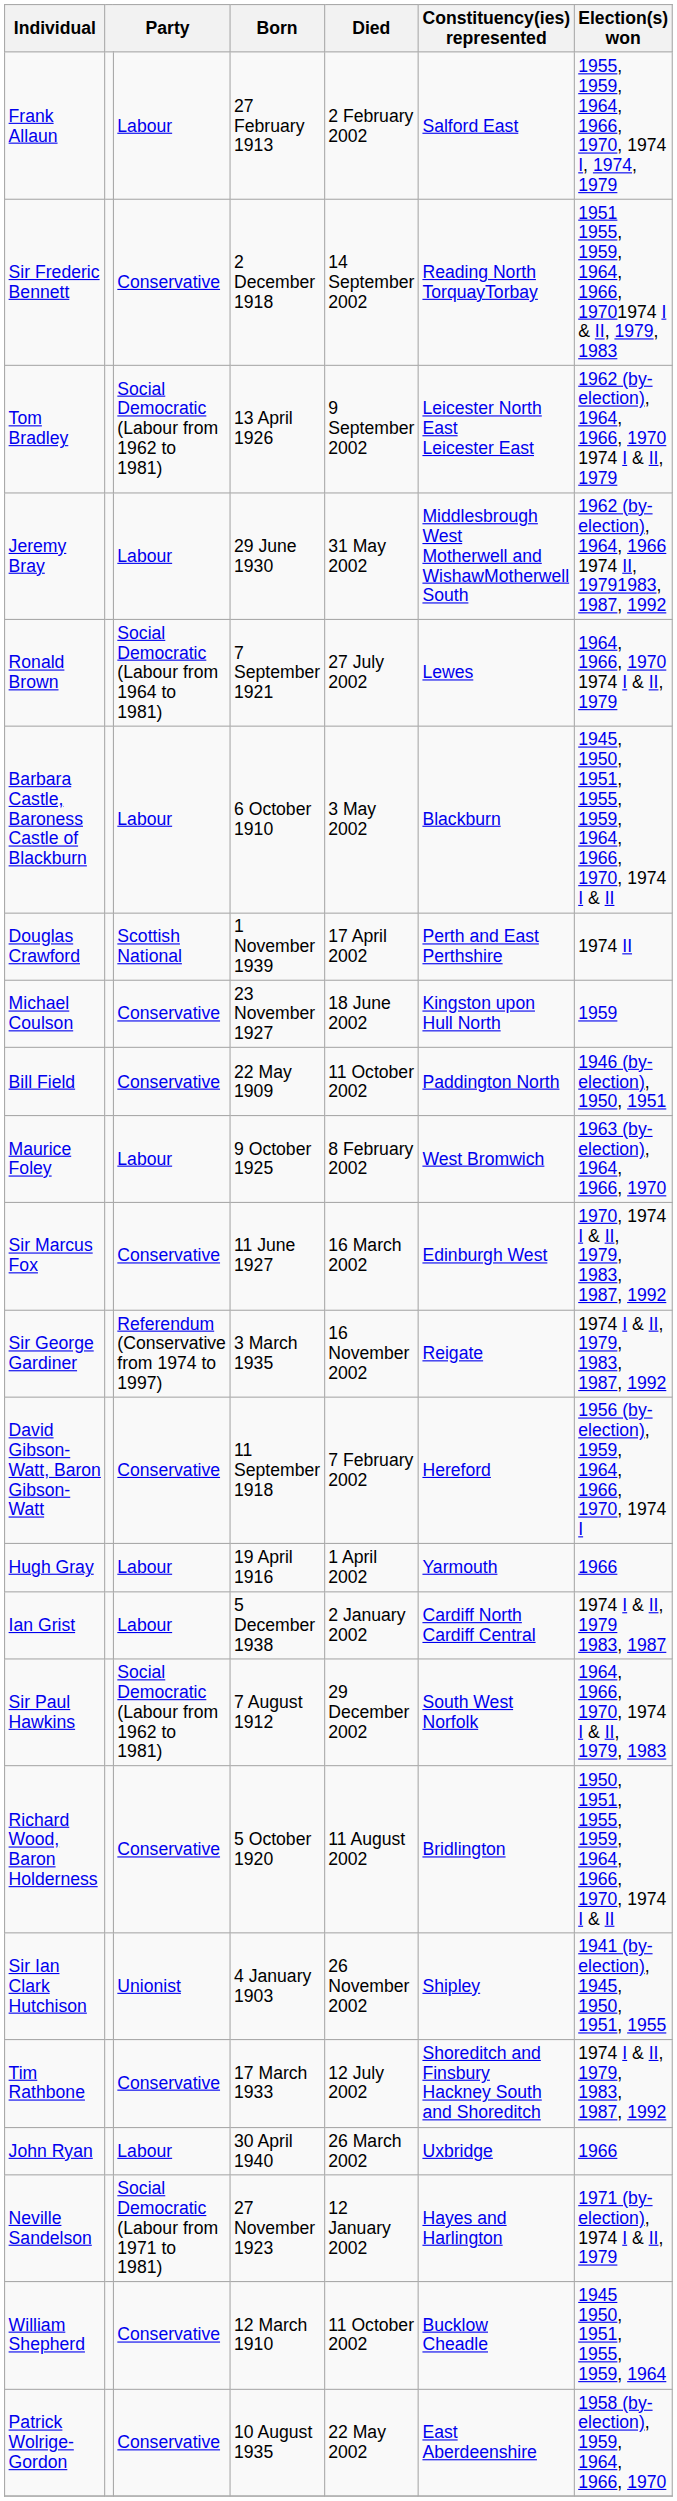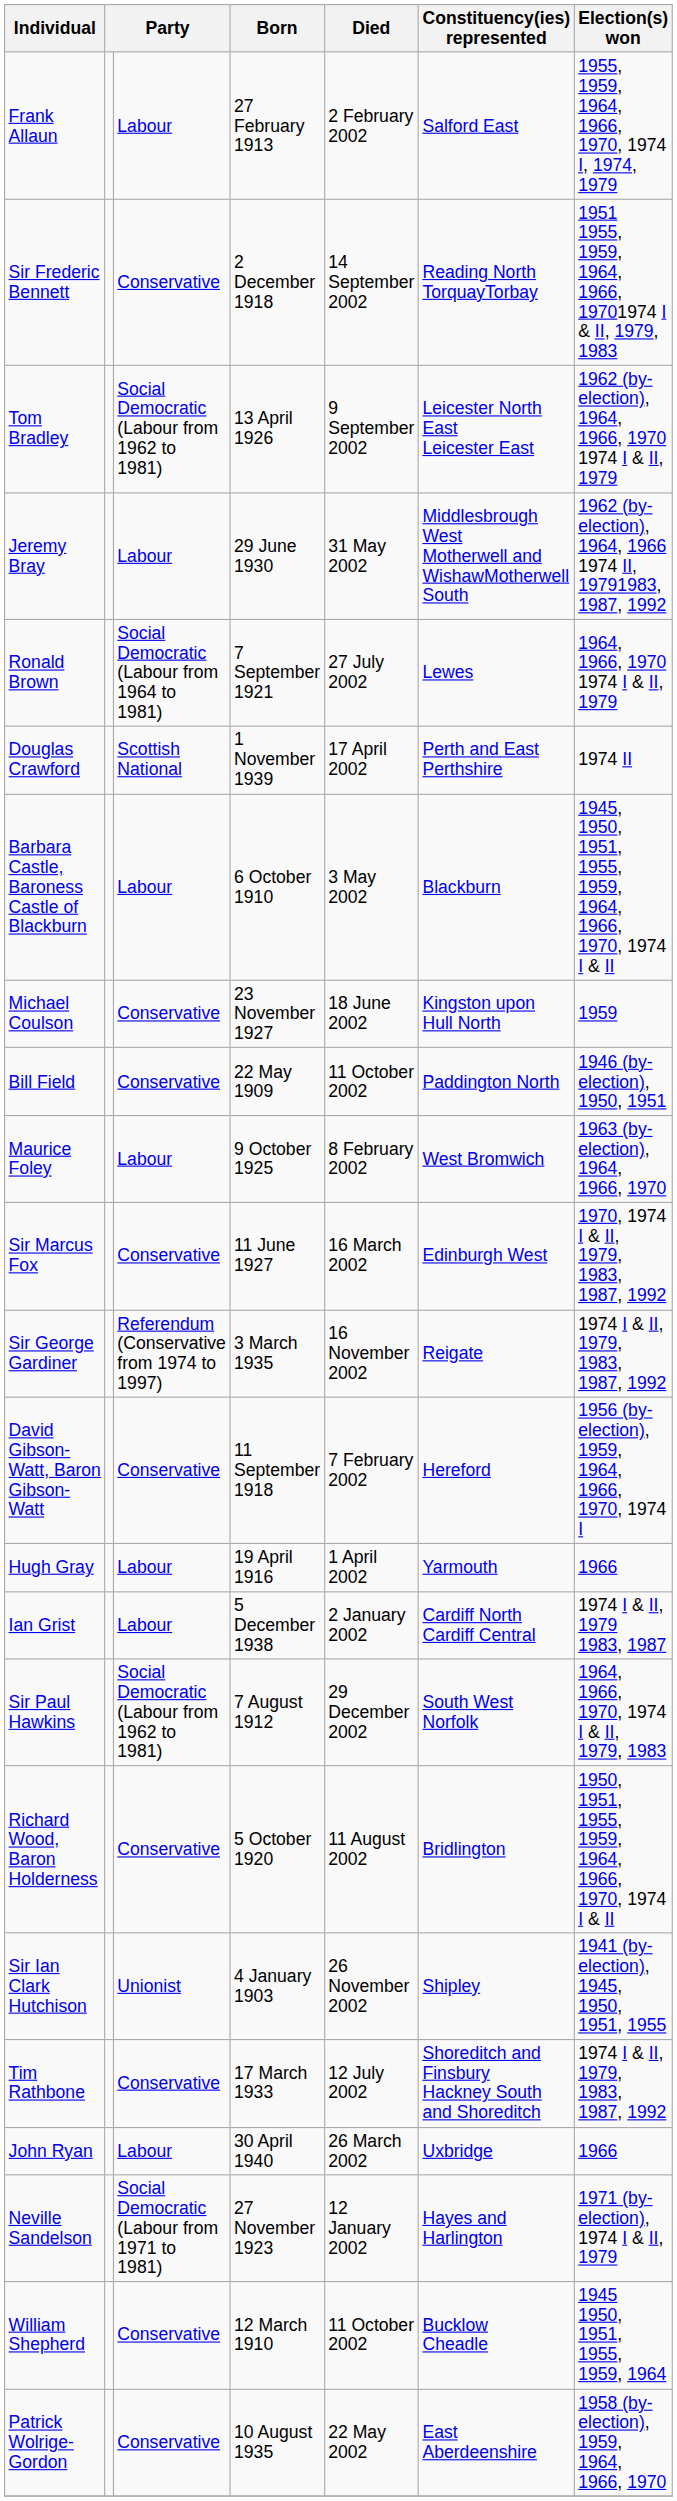rows swapped: Barbara Castle, Baroness Castle of Blackburn <-> Douglas Crawford
